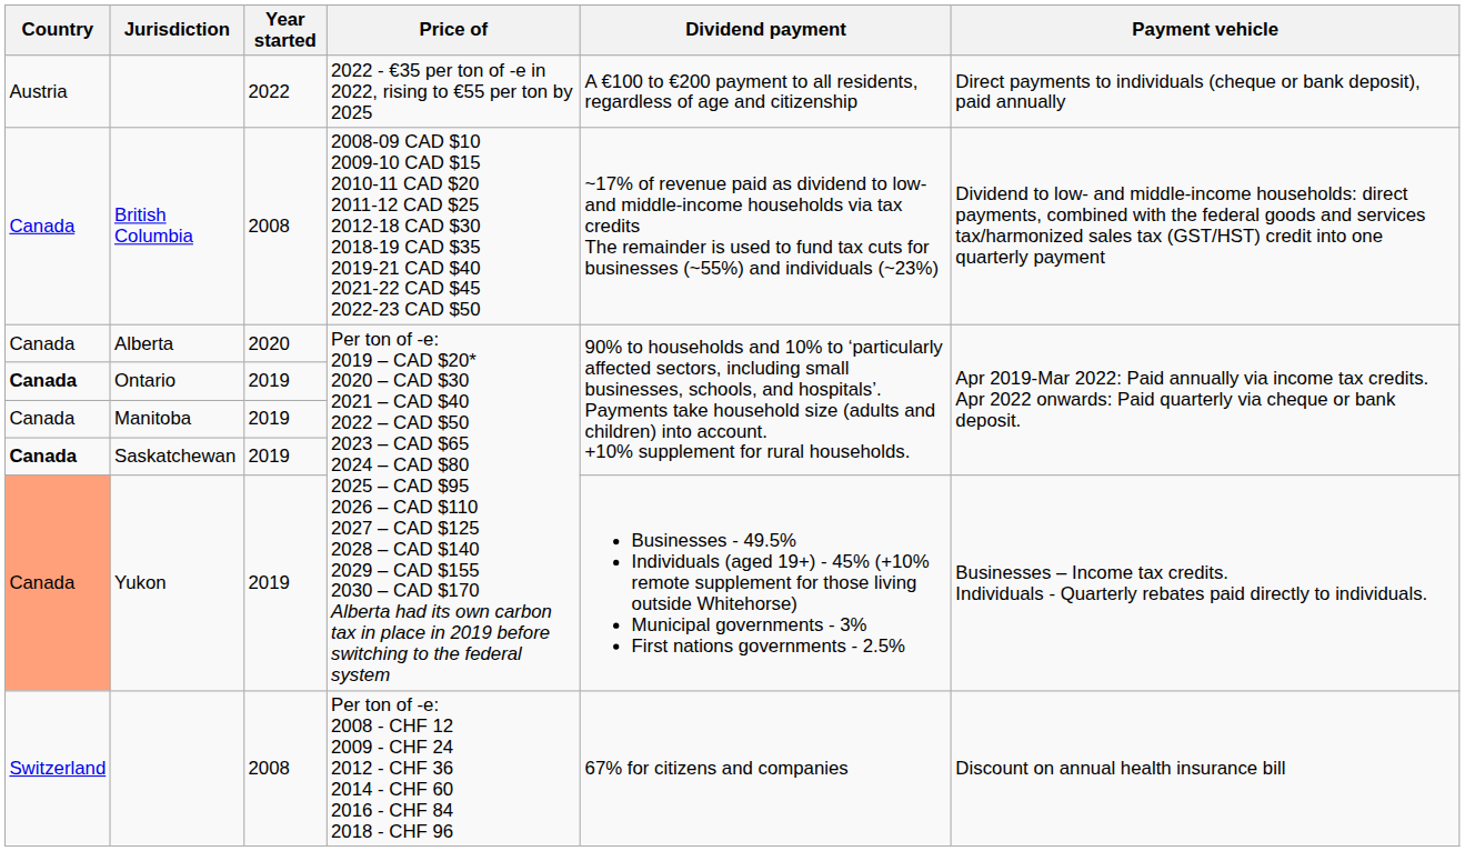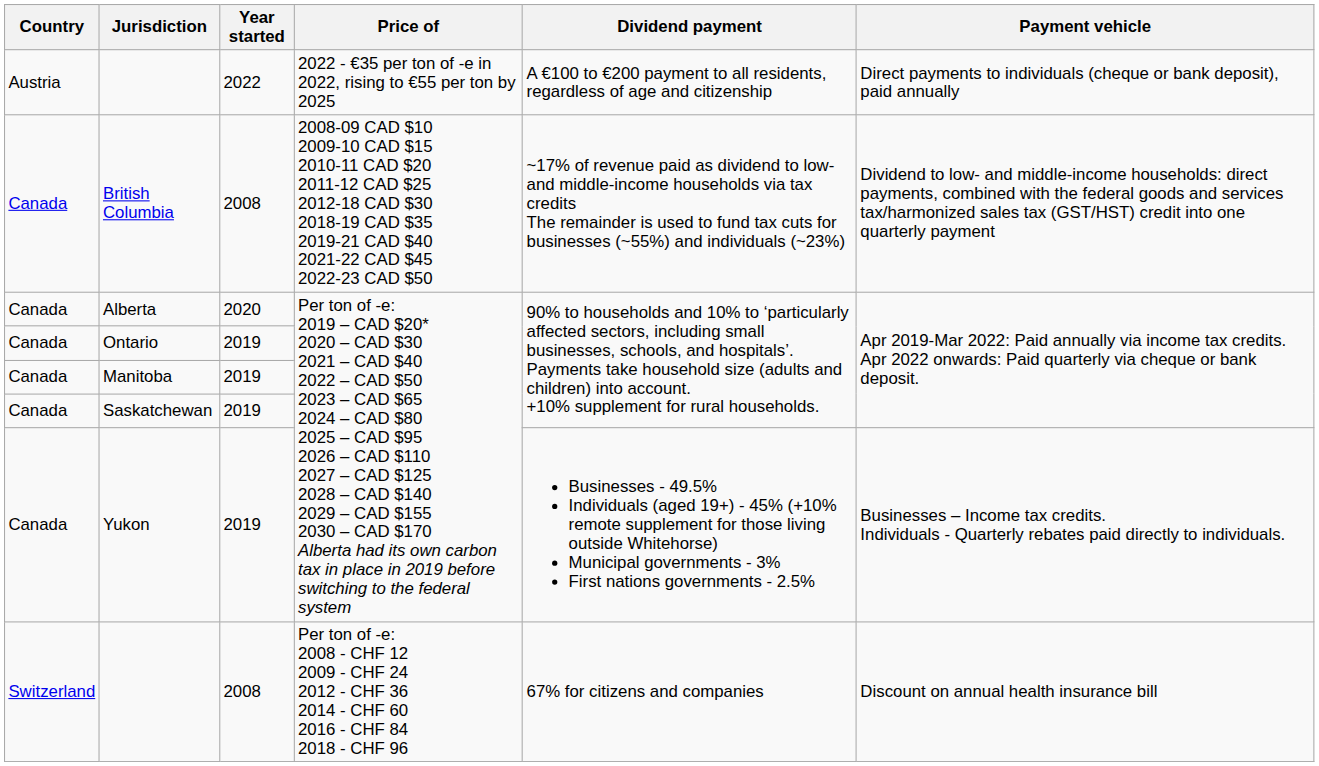Ontario | Country: bold -> normal
Saskatchewan | Country: bold -> normal
Yukon | Country: lightsalmon background -> no background
